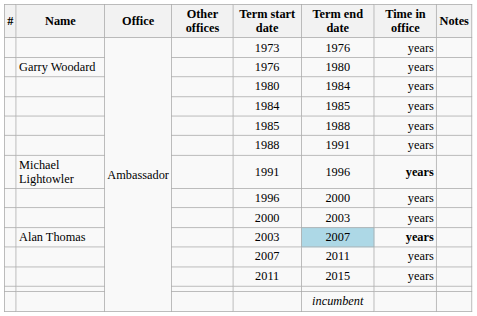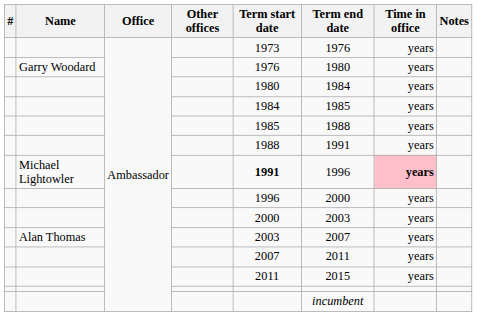Michael Lightowler | Term start date: normal -> bold
Michael Lightowler | Time in office: no background -> pink background
Alan Thomas | Term end date: lightblue background -> no background
Alan Thomas | Time in office: bold -> normal
